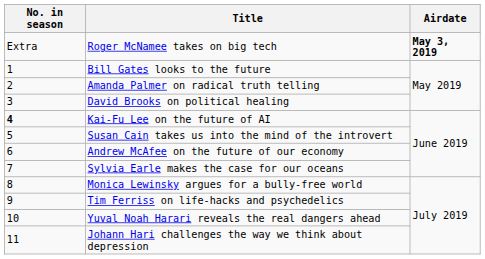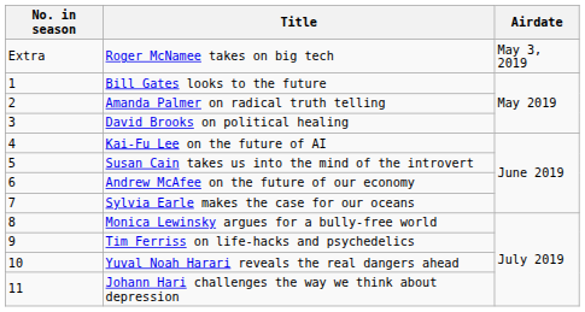Roger McNamee takes on big tech | Airdate: bold -> normal
Kai-Fu Lee on the future of AI | No. in season: bold -> normal
